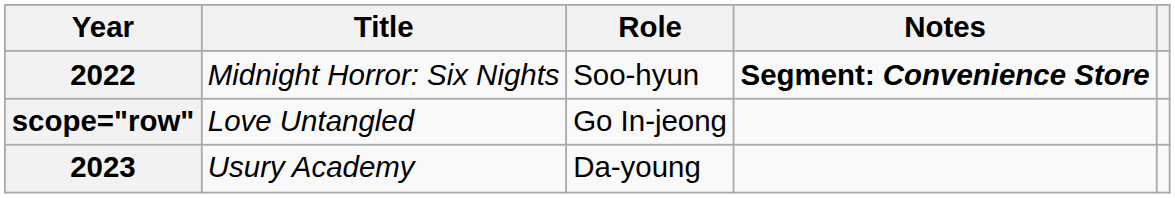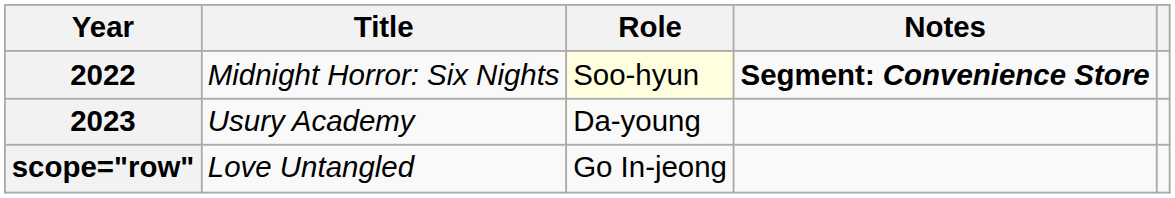2022 | Role: no background -> lightyellow background
rows swapped: 2023 <-> scope="row"
